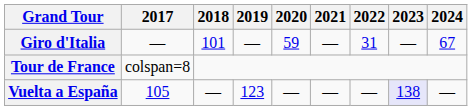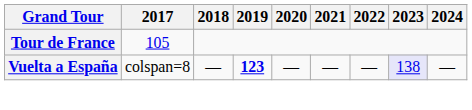- row: Giro d'Italia | — | 101 | — | 59 | — | 31 | — | 67
Tour de France | 2017: colspan=8 -> 105
Vuelta a España | 2017: 105 -> colspan=8
Vuelta a España | 2019: normal -> bold
